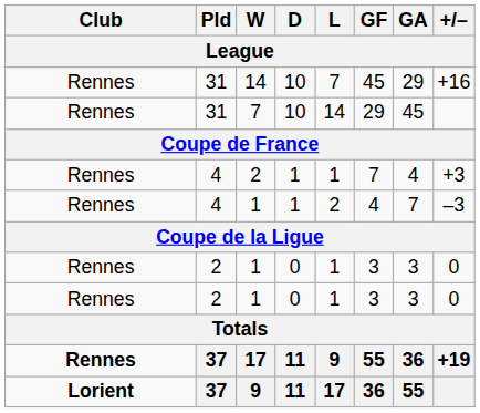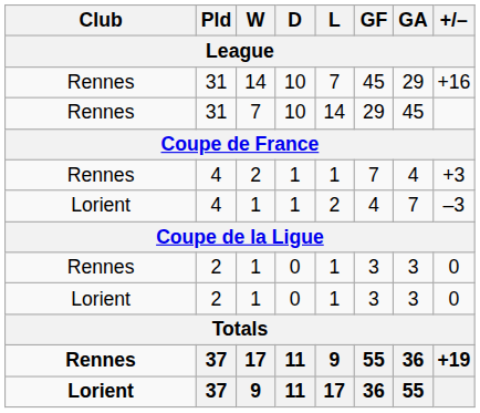row 7 | Club: Rennes -> Lorient
row 10 | Club: Rennes -> Lorient
